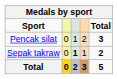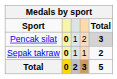Pencak silat | column 2: normal -> bold
Pencak silat | Total: no background -> lightgrey background
Sepak takraw | column 2: normal -> bold
Sepak takraw | column 3: bold -> normal
